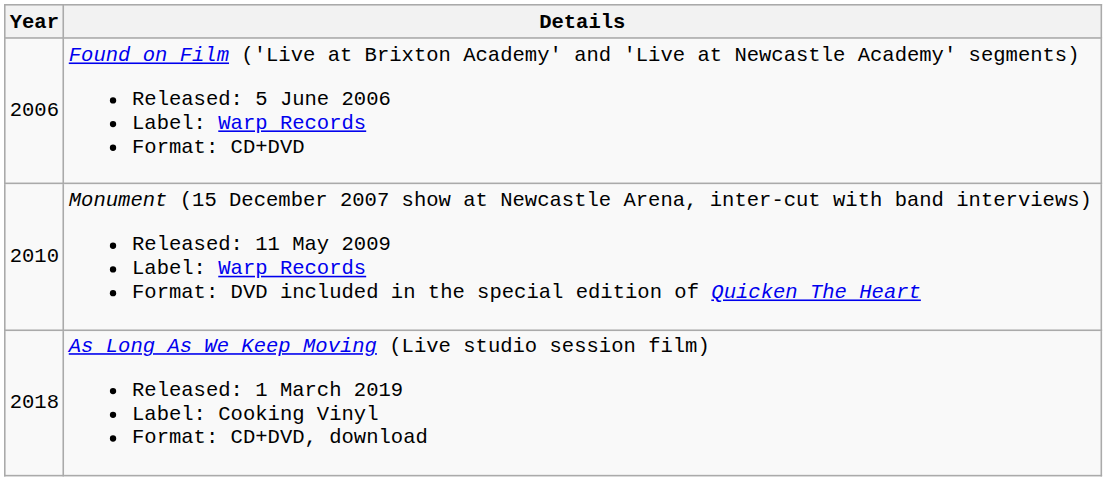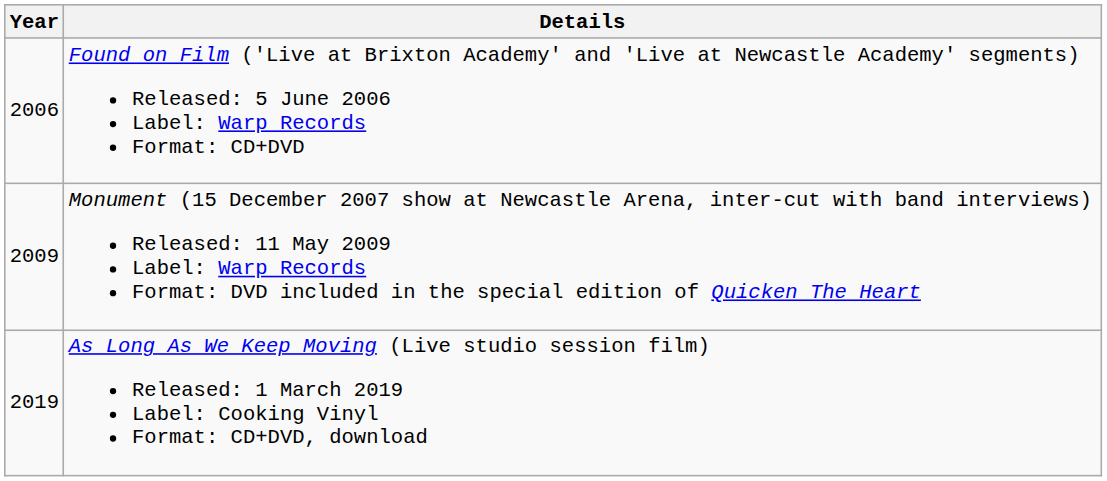row 3 | Year: 2010 -> 2009
row 4 | Year: 2018 -> 2019
